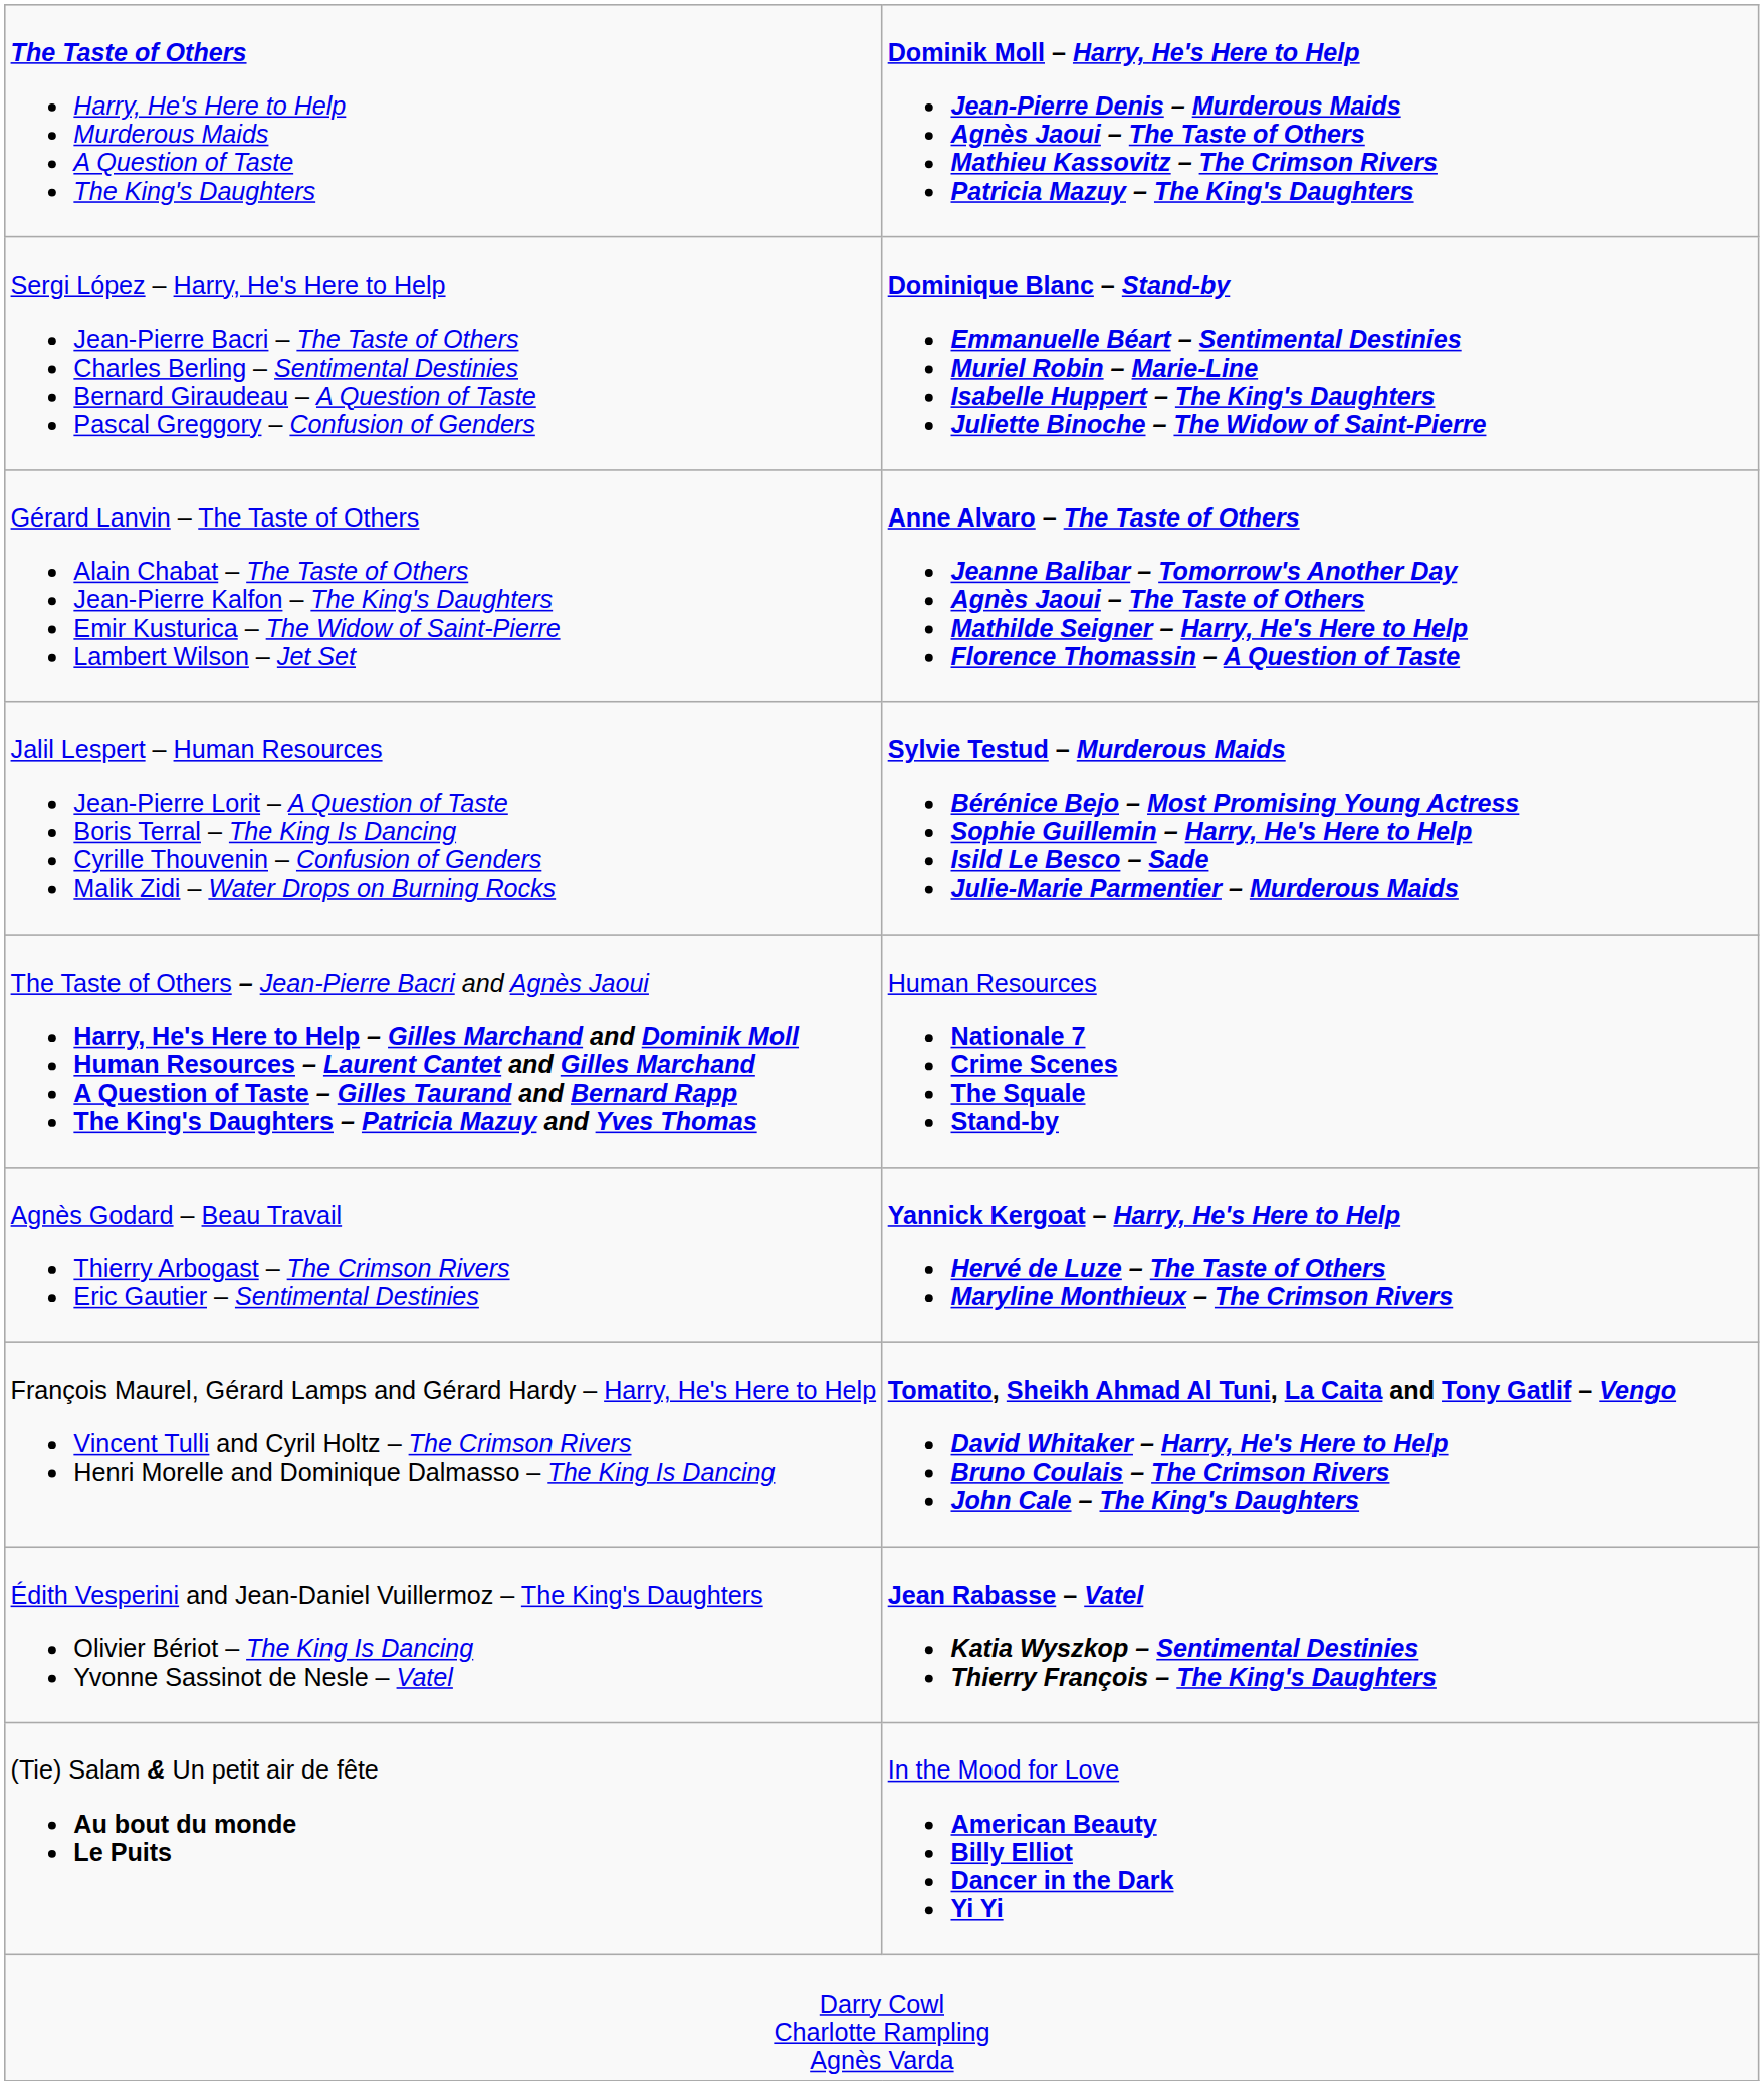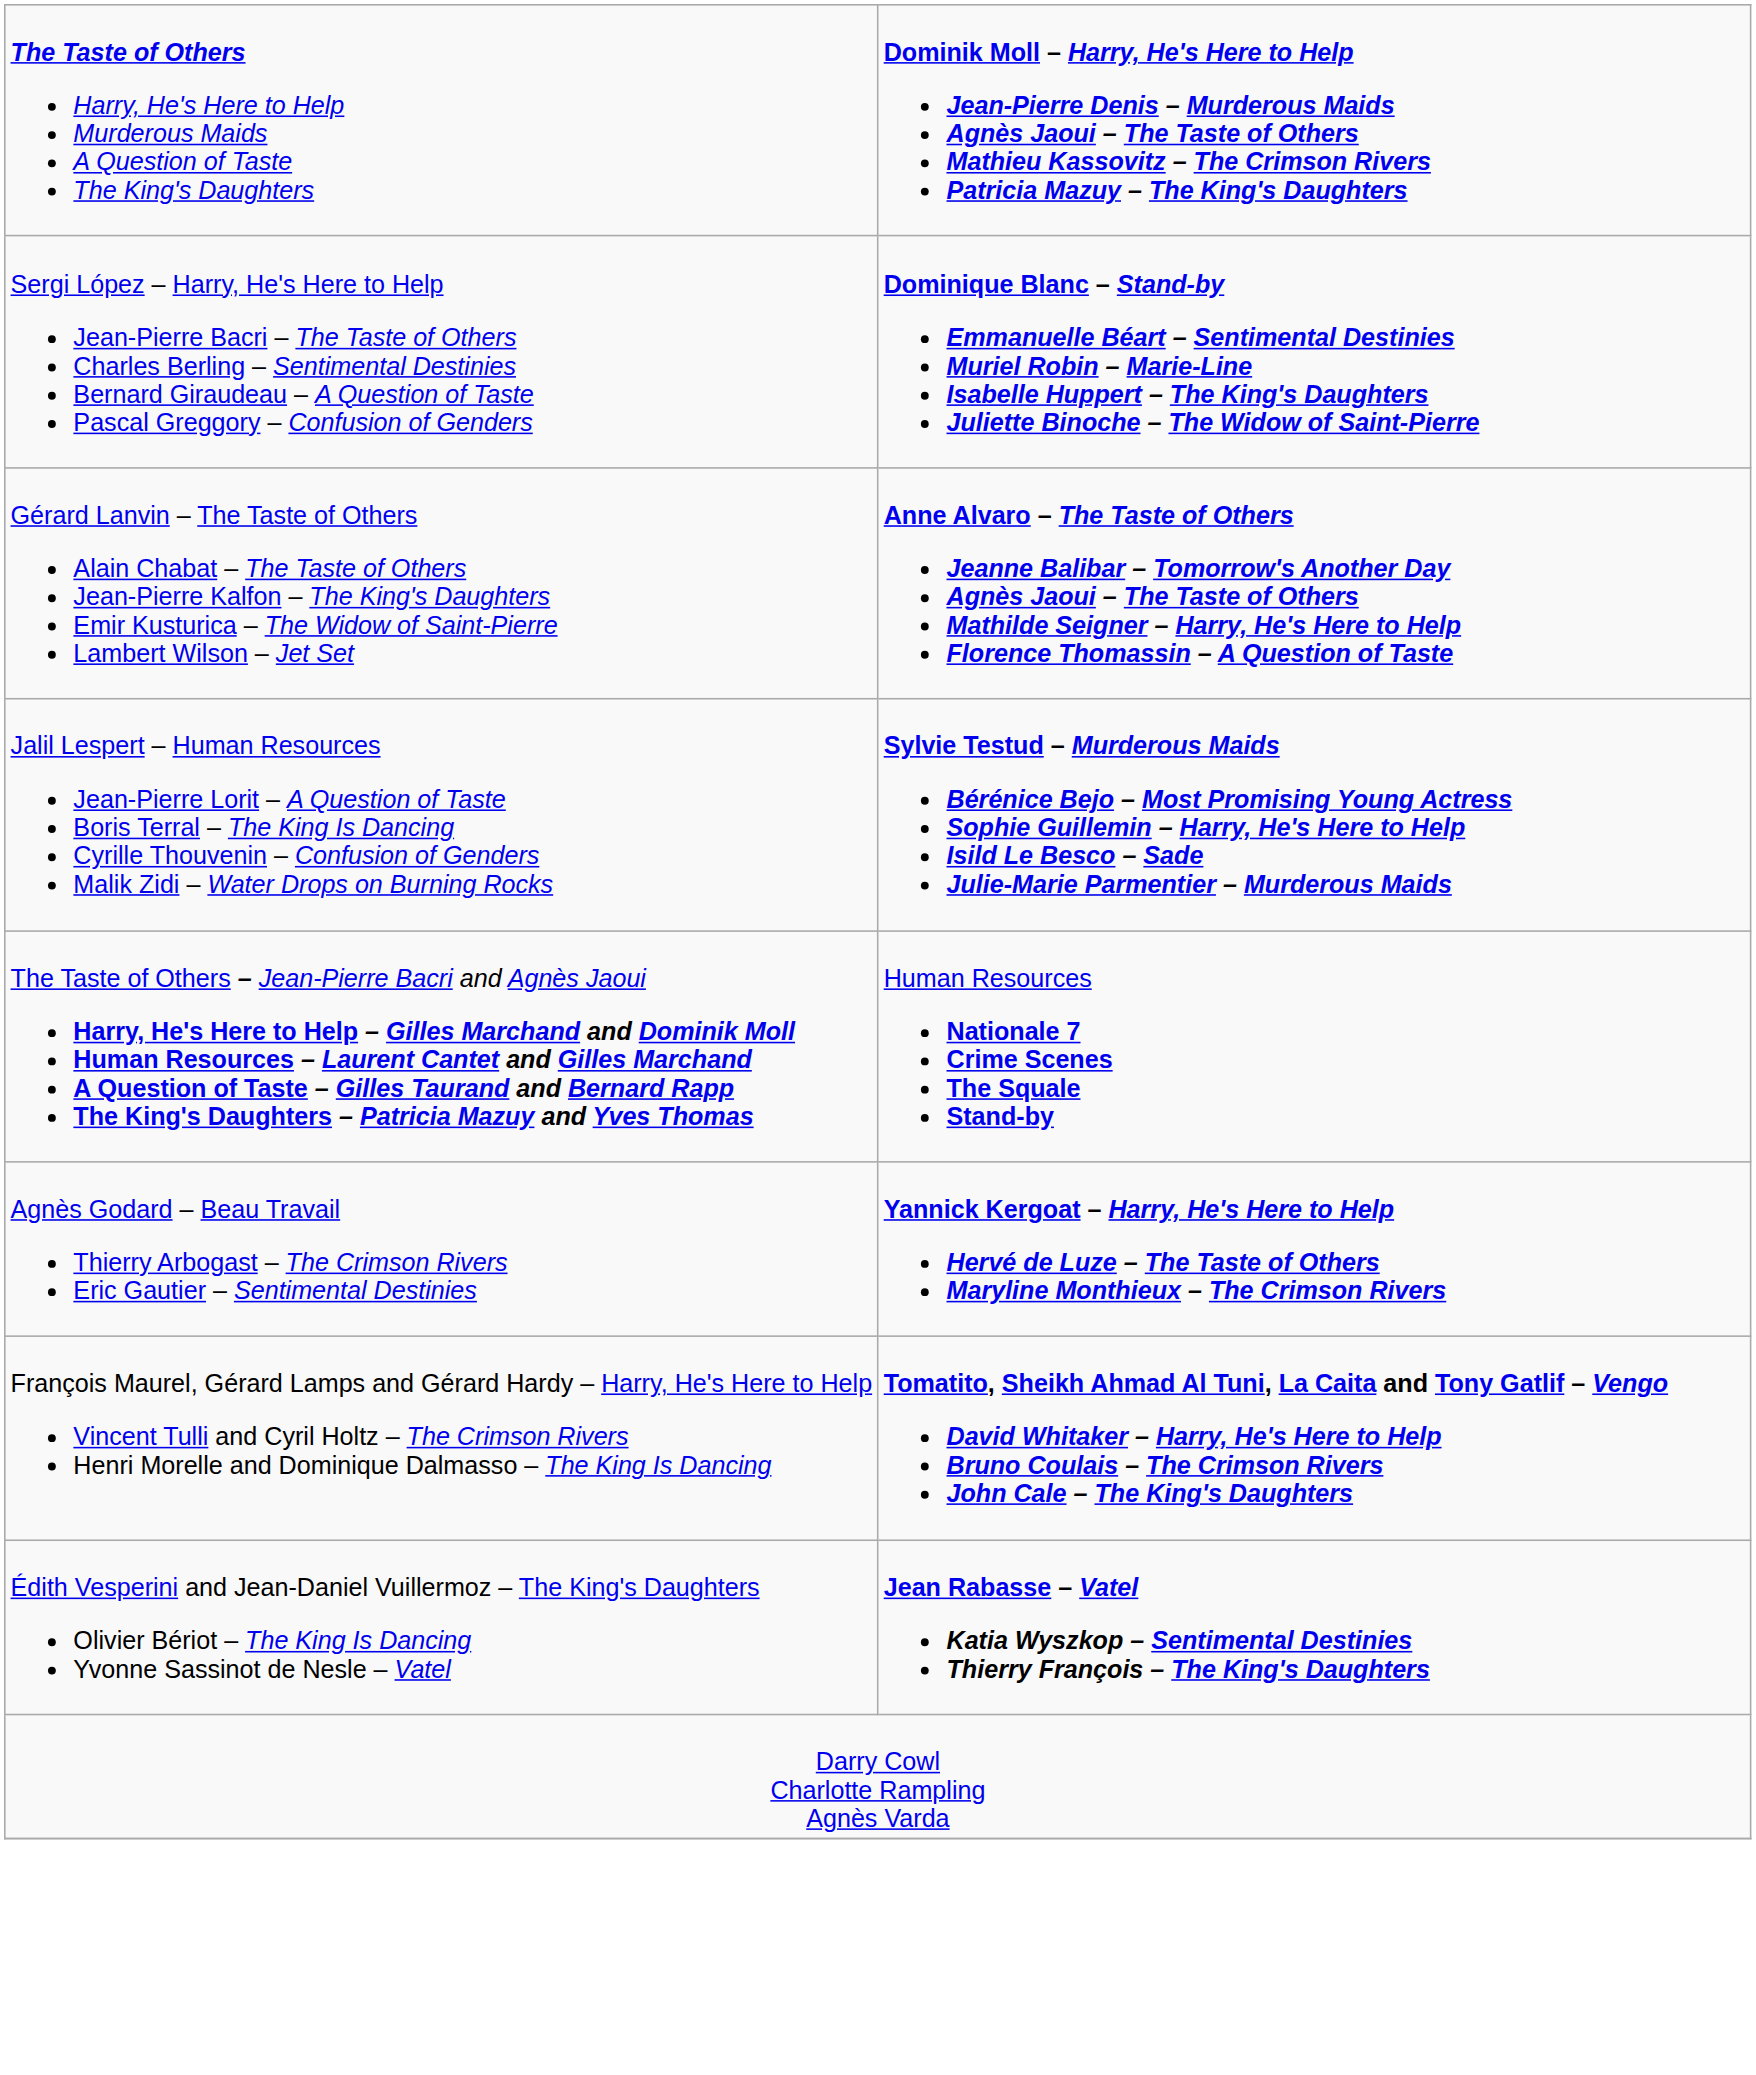- row: (Tie) Salam & Un petit air de fête Au bout du monde Le Puits | In the Mood for Love American Beauty Billy Elliot Dancer in the Dark Yi Yi
